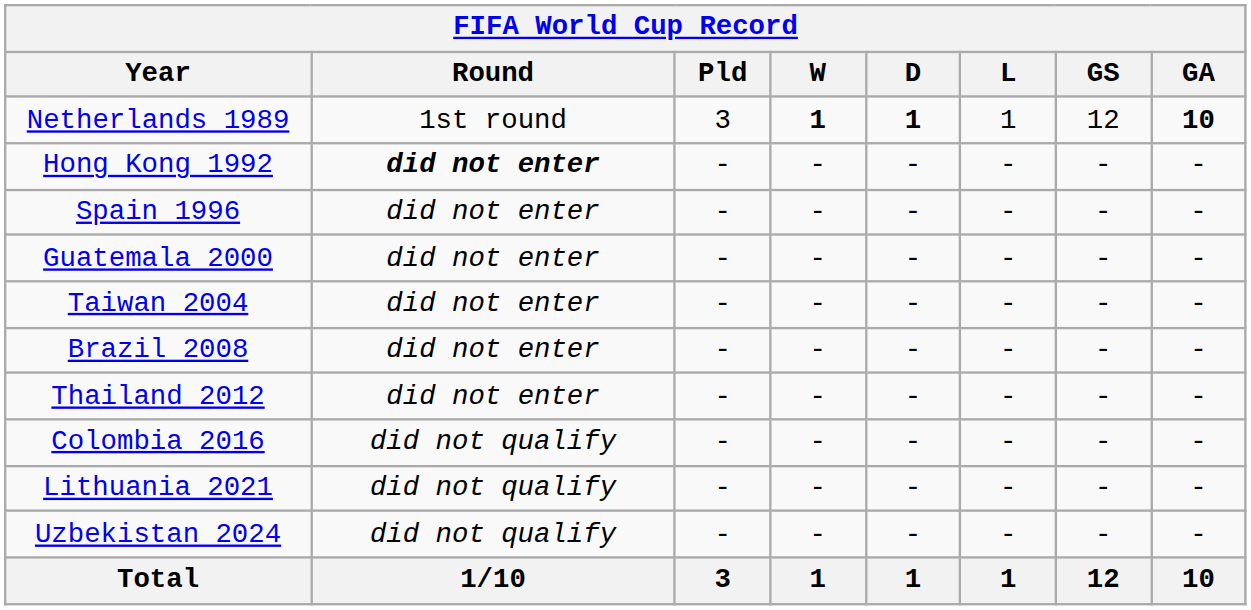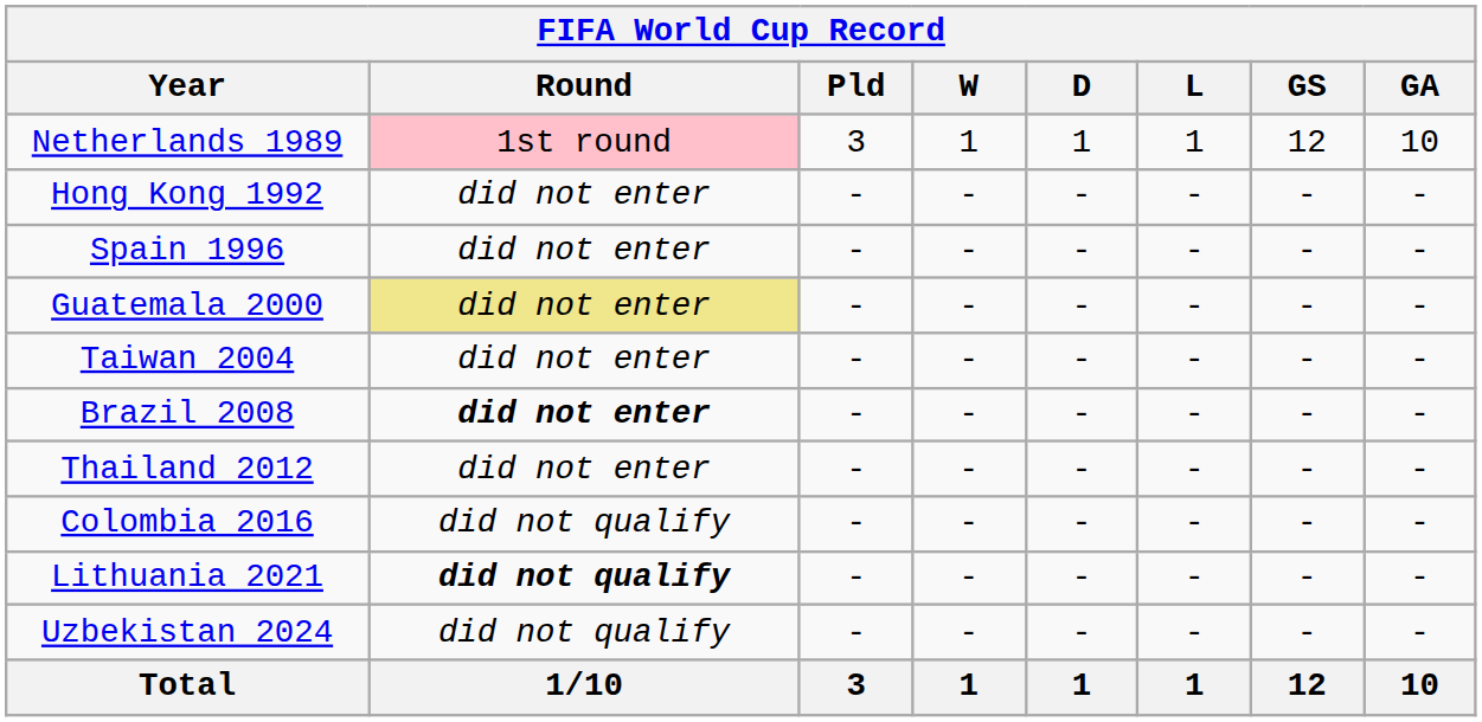Netherlands 1989 | Round: no background -> pink background
Netherlands 1989 | W: bold -> normal
Netherlands 1989 | D: bold -> normal
Netherlands 1989 | GA: bold -> normal
Hong Kong 1992 | Round: bold -> normal
Guatemala 2000 | Round: no background -> khaki background
Brazil 2008 | Round: normal -> bold
Lithuania 2021 | Round: normal -> bold
